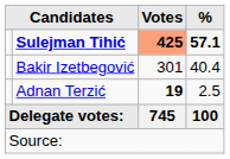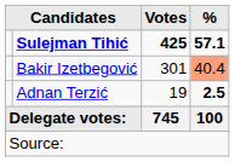Sulejman Tihić | Votes: lightsalmon background -> no background
Bakir Izetbegović | %: no background -> lightsalmon background
Adnan Terzić | Votes: bold -> normal
Adnan Terzić | %: normal -> bold
